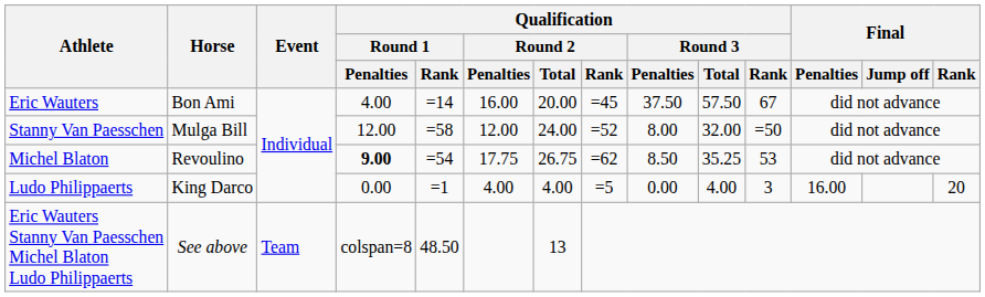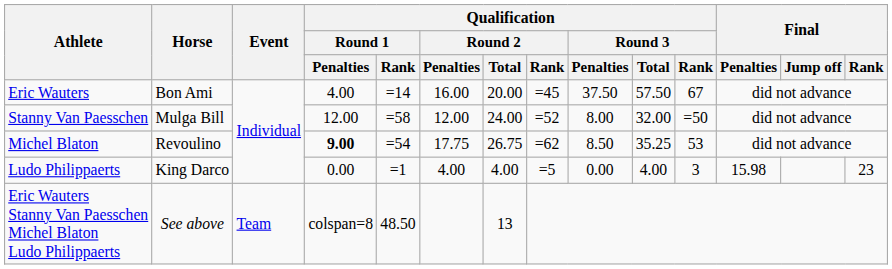Ludo Philippaerts | Final / Penalties: 16.00 -> 15.98
Ludo Philippaerts | Final / Rank: 20 -> 23
